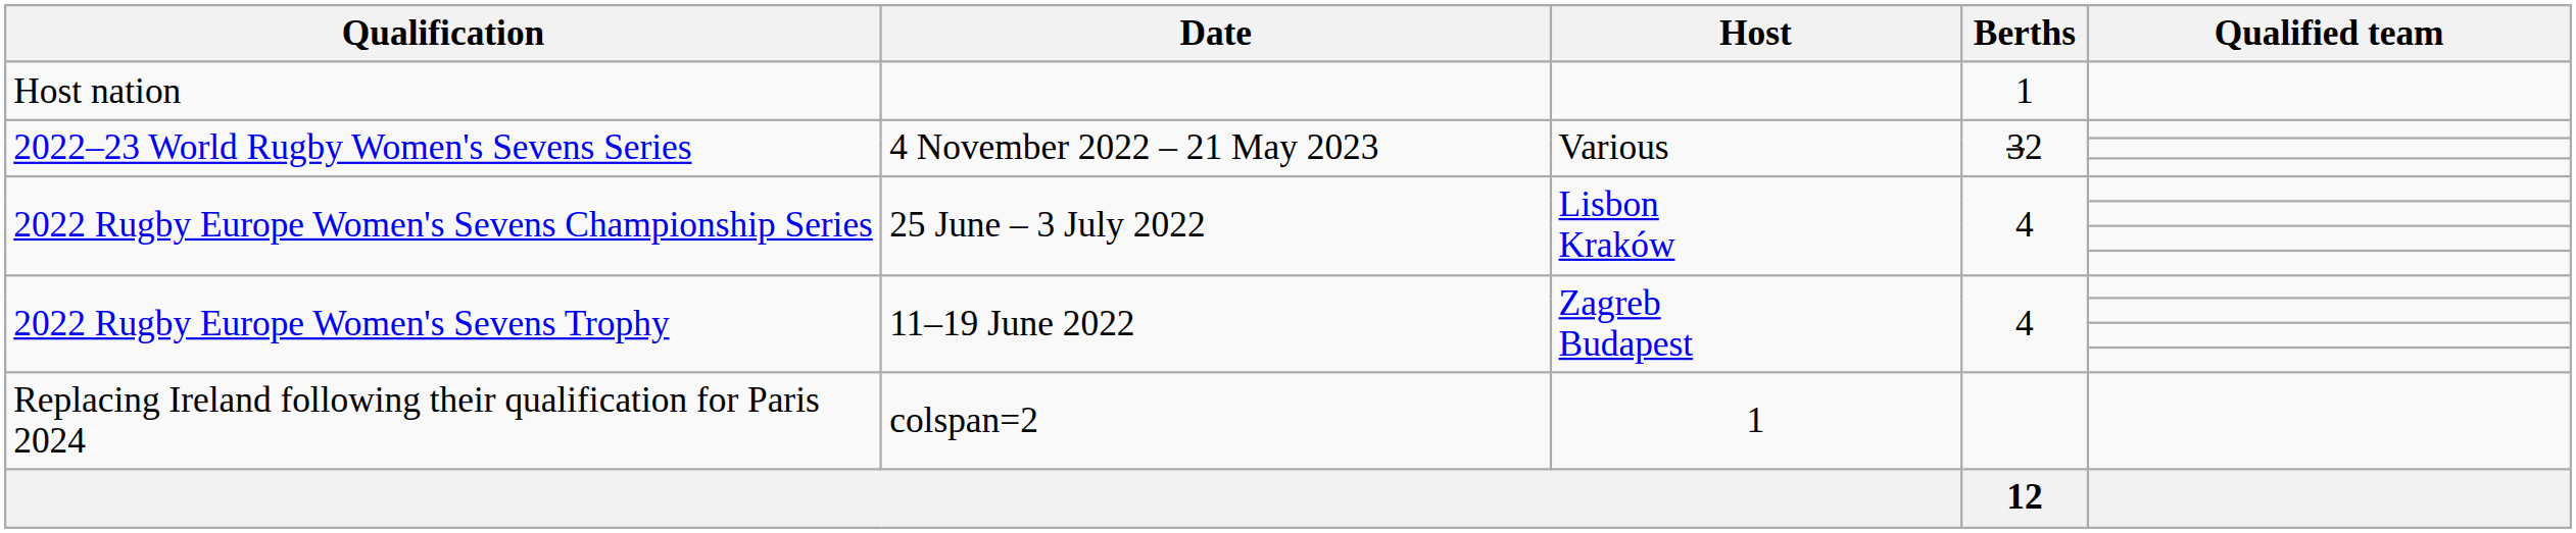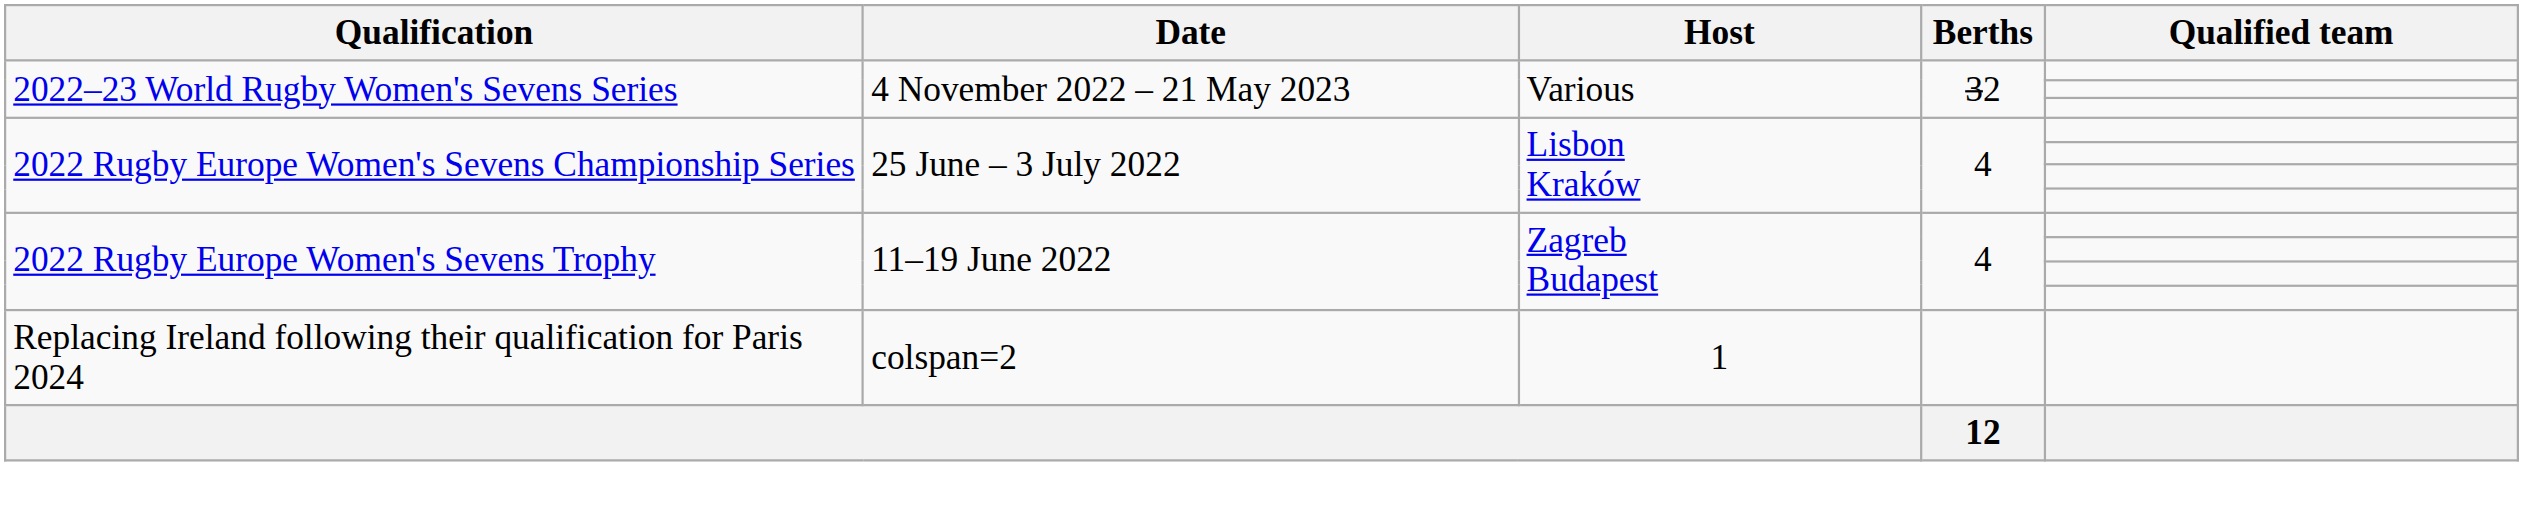- row: Host nation | 1
